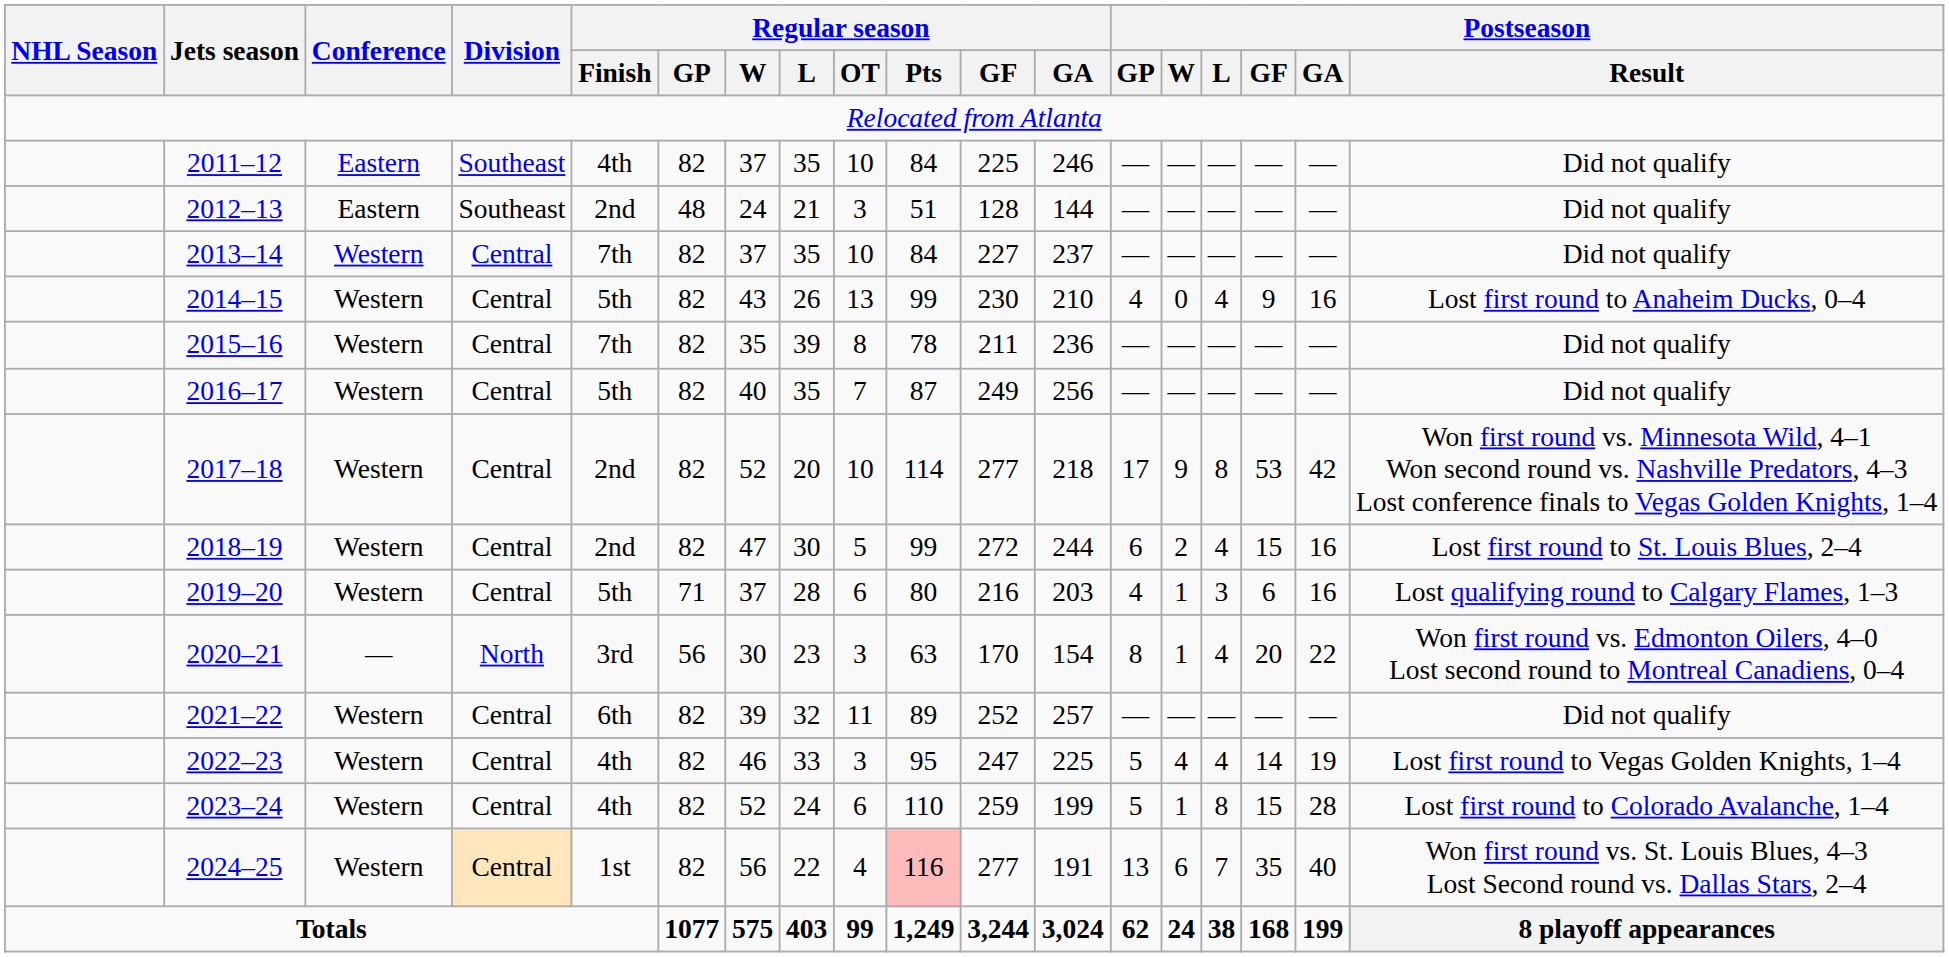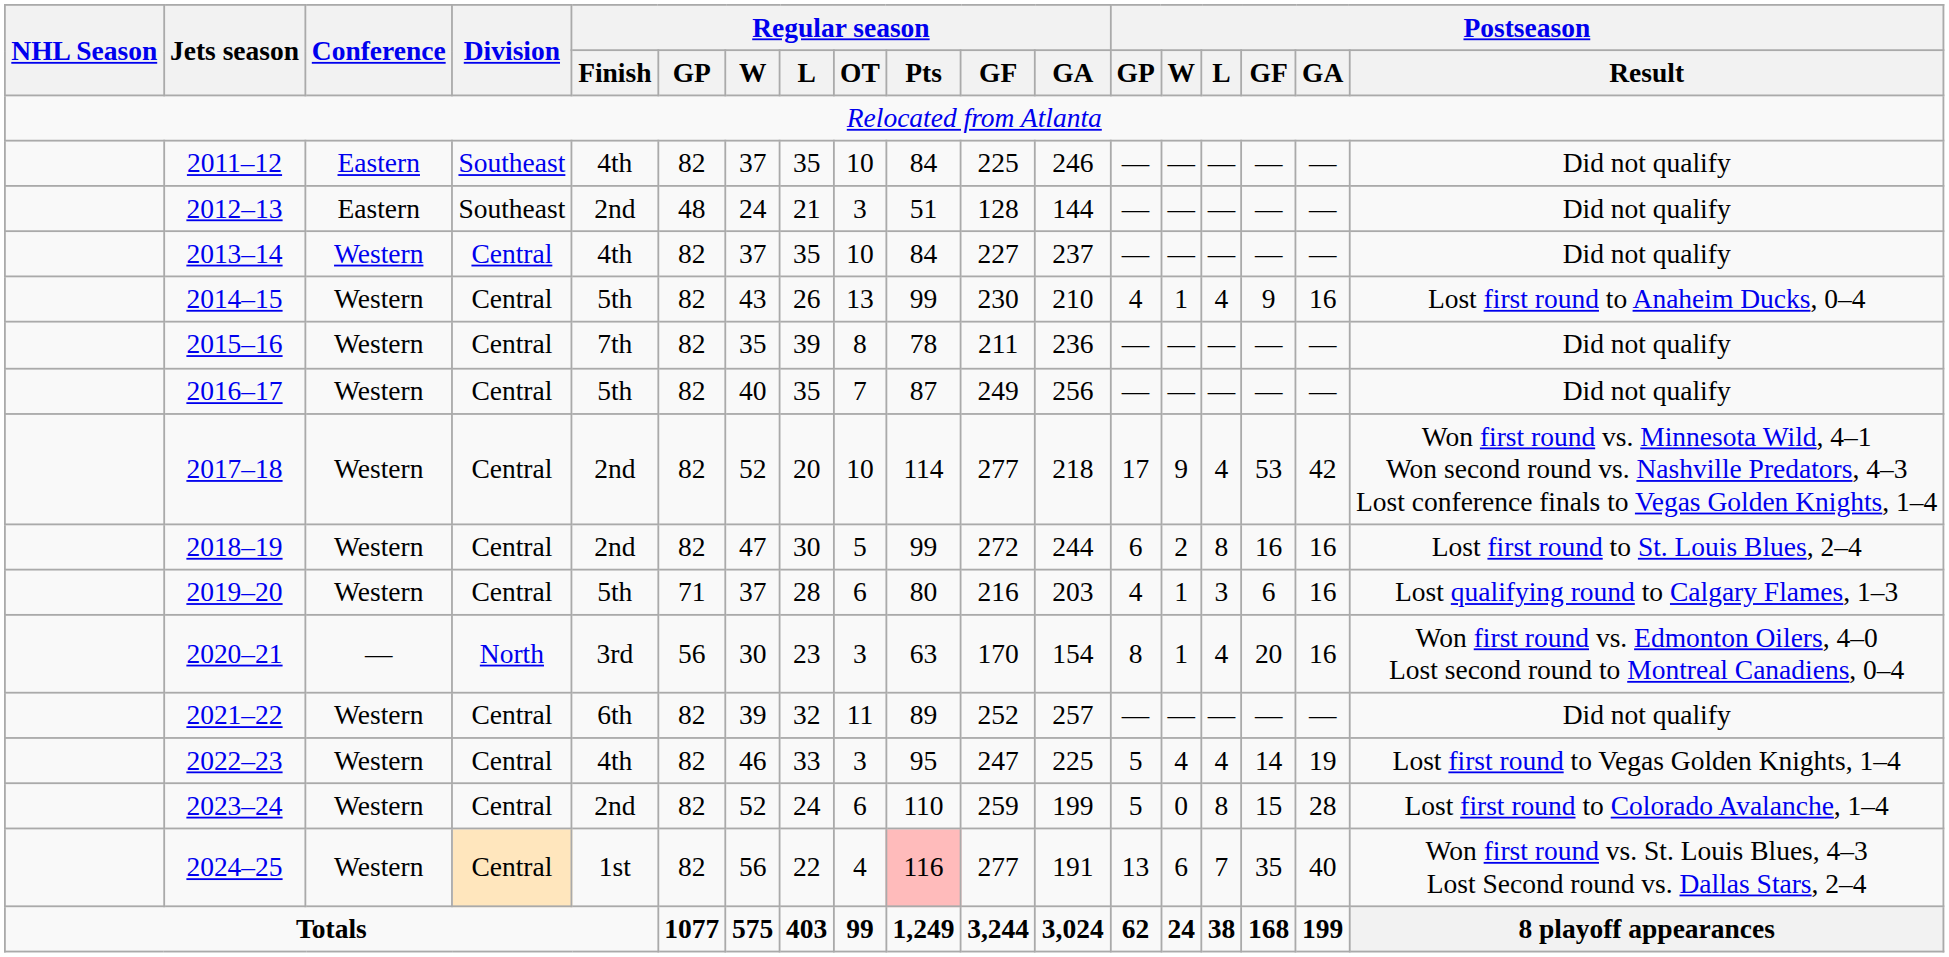2013–14 | Regular season / Finish: 7th -> 4th
2014–15 | Postseason / W: 0 -> 1
2017–18 | Postseason / L: 8 -> 4
2018–19 | Postseason / L: 4 -> 8
2018–19 | Postseason / GF: 15 -> 16
2020–21 | Postseason / GA: 22 -> 16
2023–24 | Regular season / Finish: 4th -> 2nd
2023–24 | Postseason / W: 1 -> 0
